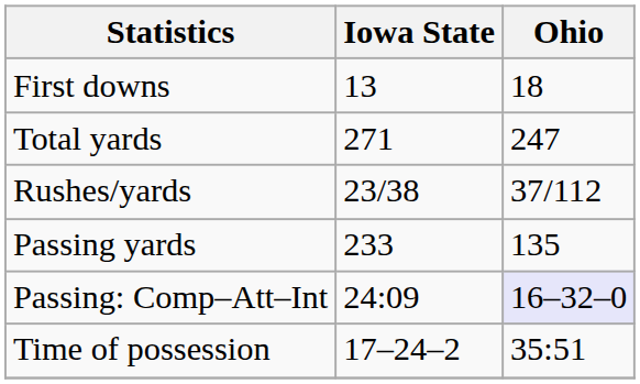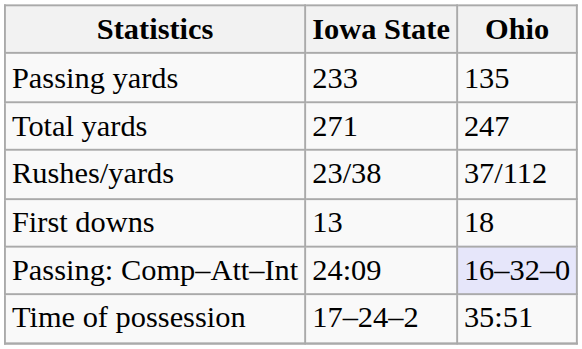rows swapped: First downs <-> Passing yards
